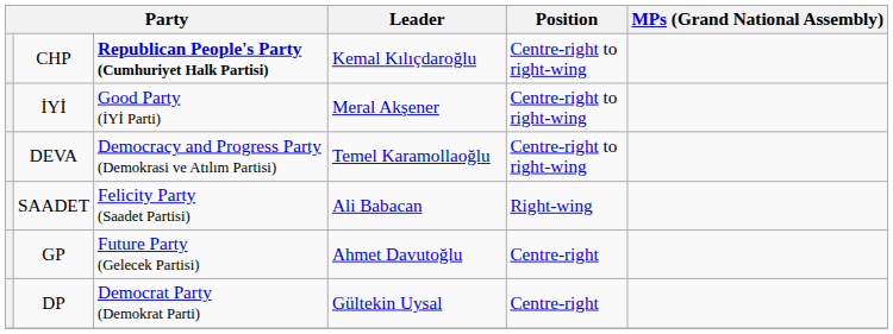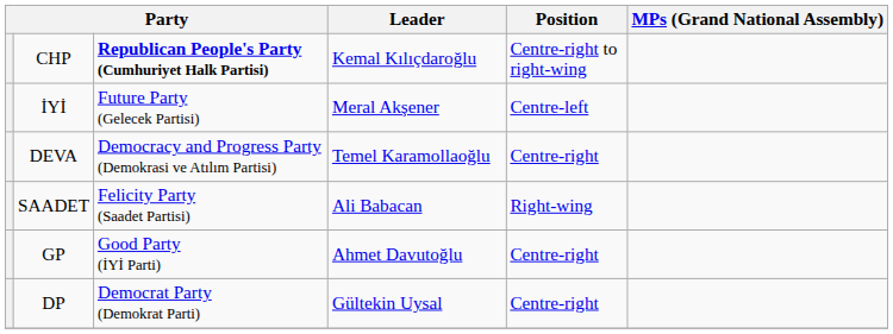İYİ | column 3: Good Party (İYİ Parti) -> Future Party (Gelecek Partisi)
İYİ | Position: Centre-right to right-wing -> Centre-left
DEVA | Position: Centre-right to right-wing -> Centre-right
GP | column 3: Future Party (Gelecek Partisi) -> Good Party (İYİ Parti)
